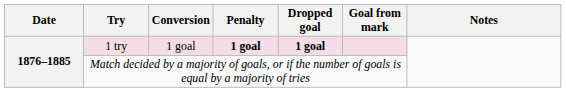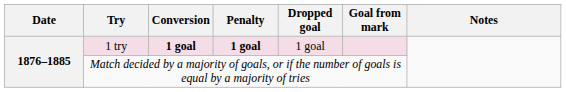1 try | Conversion: normal -> bold
1 try | Dropped goal: bold -> normal
